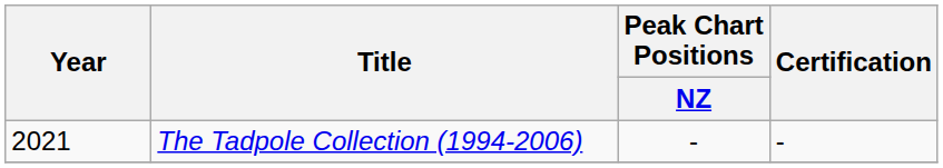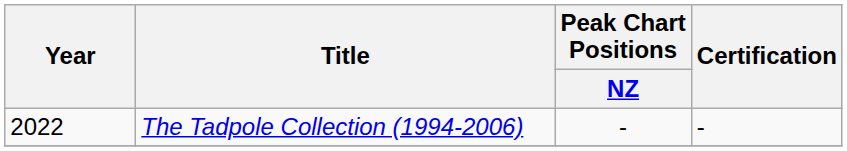The Tadpole Collection (1994-2006) | Year: 2021 -> 2022
